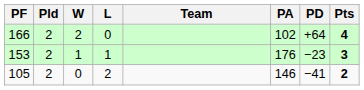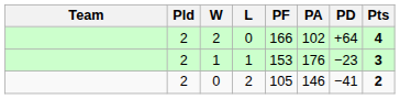columns swapped: Team <-> PF
